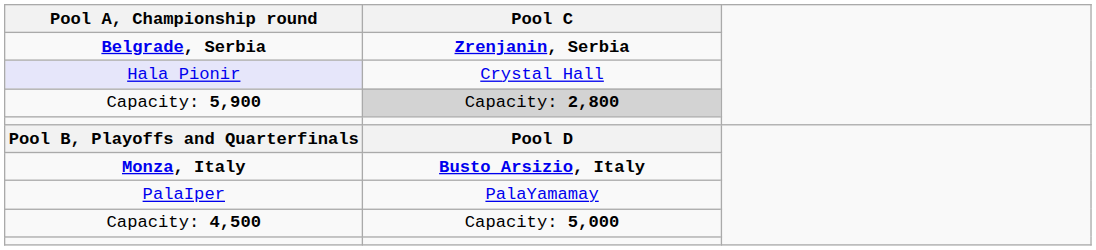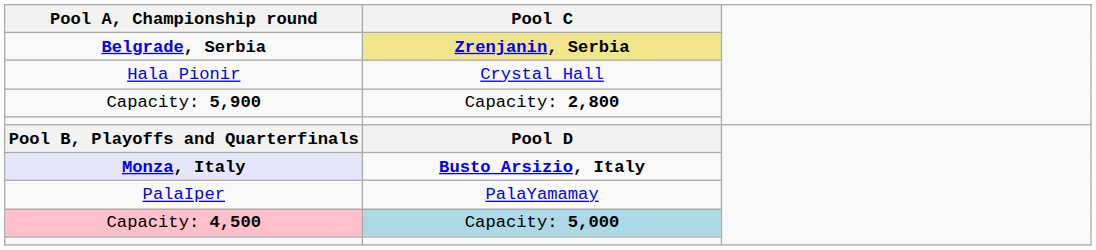Belgrade, Serbia | Pool C: no background -> khaki background
Hala Pionir | Pool A, Championship round: lavender background -> no background
Capacity: 5,900 | Pool C: lightgrey background -> no background
Monza, Italy | Pool A, Championship round: no background -> lavender background
Capacity: 4,500 | Pool A, Championship round: no background -> pink background
Capacity: 4,500 | Pool C: no background -> lightblue background
